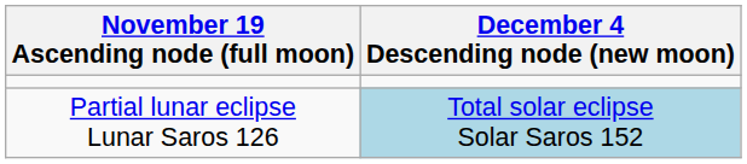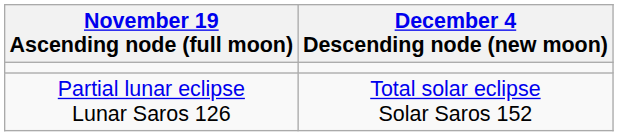row 3 | December 4 Descending node (new moon): lightblue background -> no background
